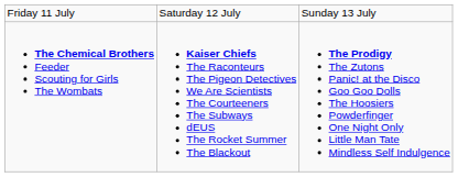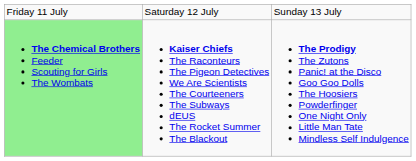The Chemical Brothers Feeder Scouting for Girls The Wombats | column 1: no background -> lightgreen background
